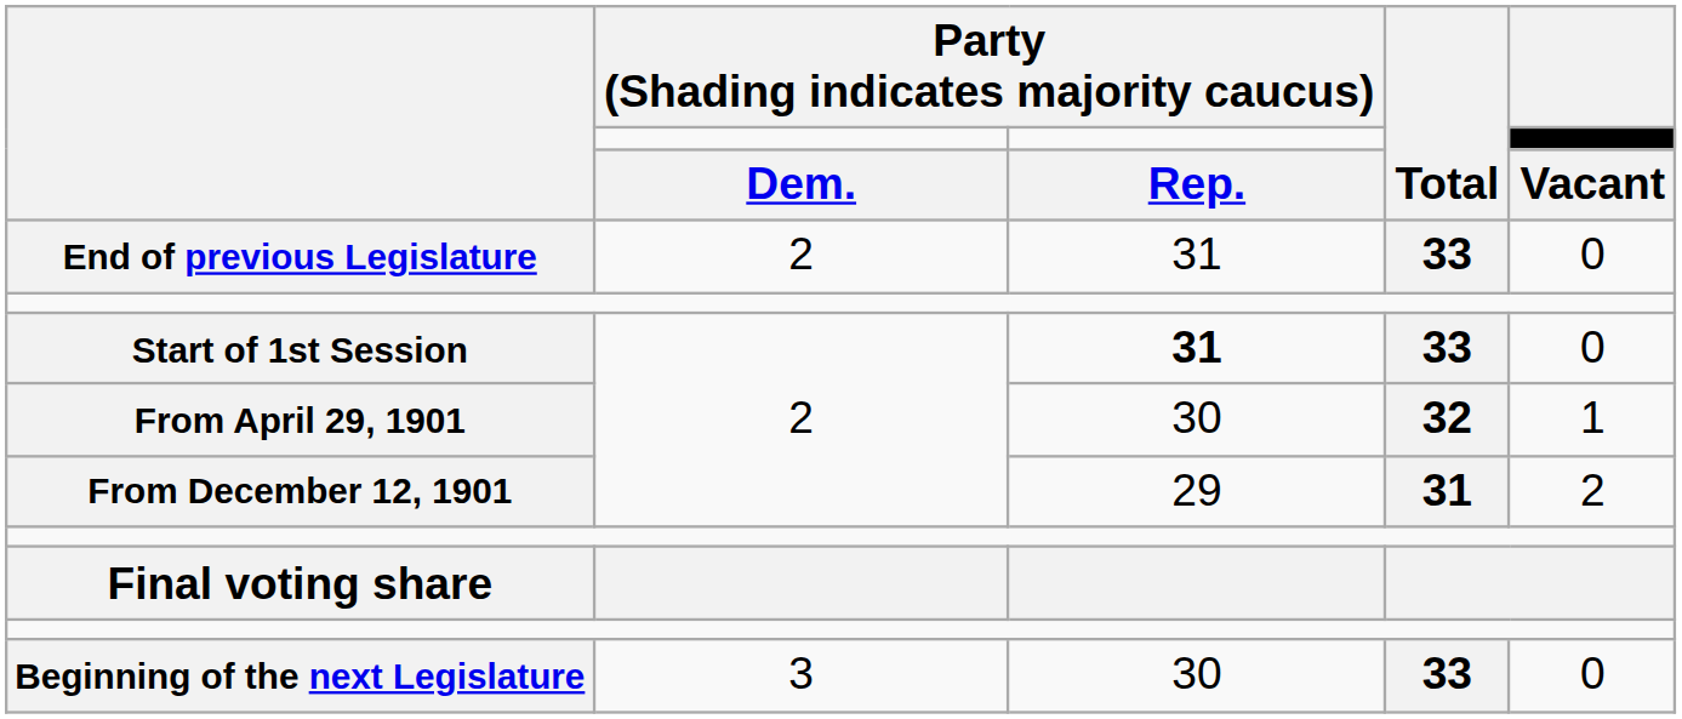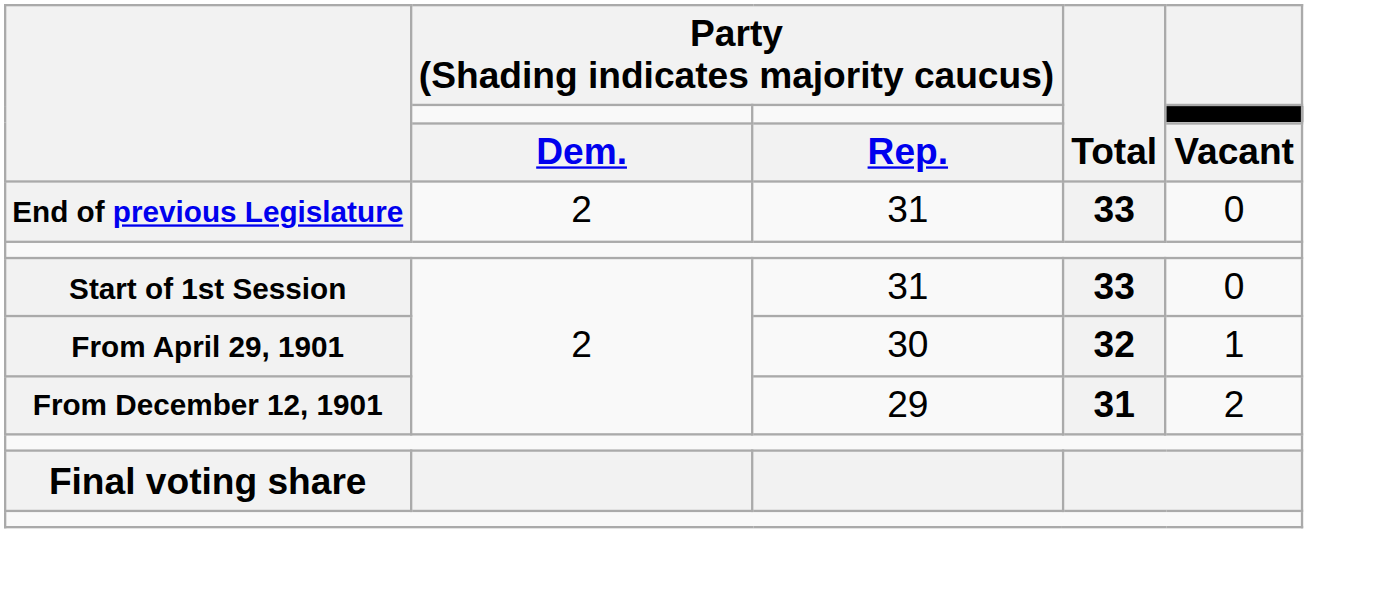Start of 1st Session | column 3: bold -> normal
- row: Beginning of the next Legislature | 3 | 30 | 33 | 0
